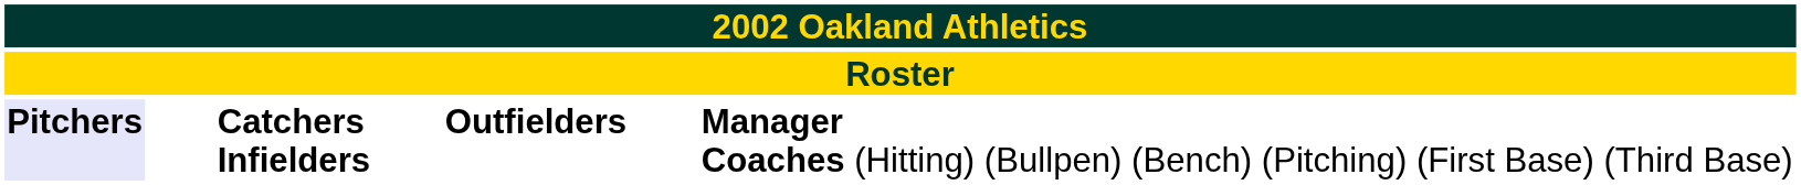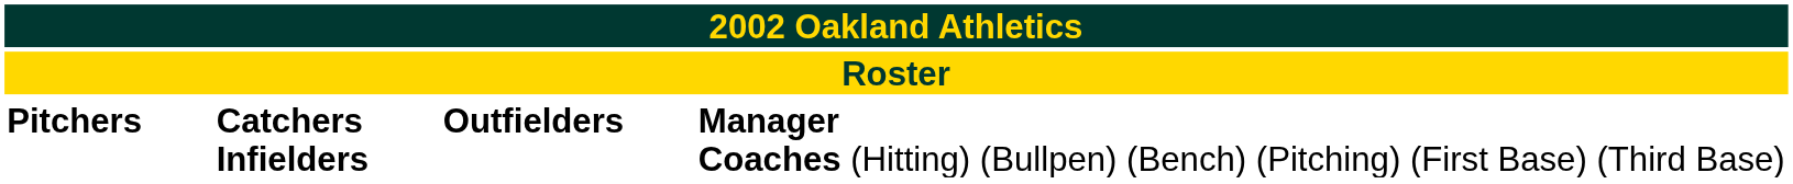Pitchers | column 1: lavender background -> no background
